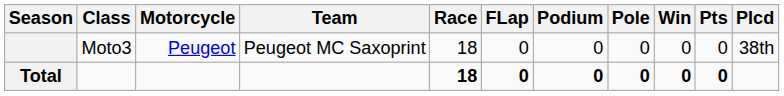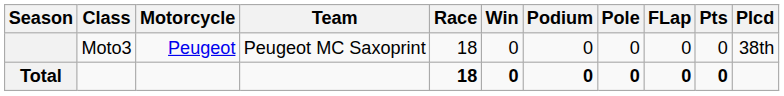columns swapped: Win <-> FLap
